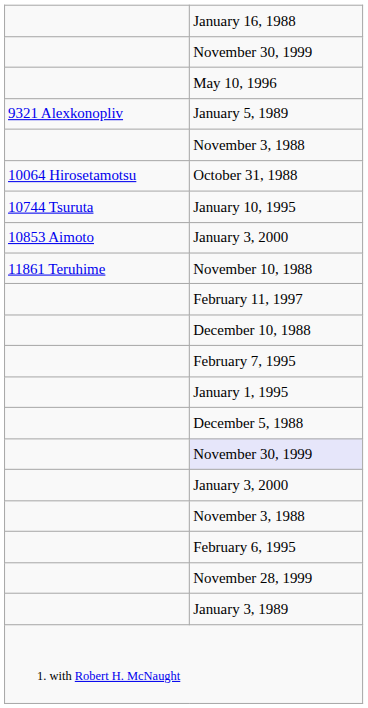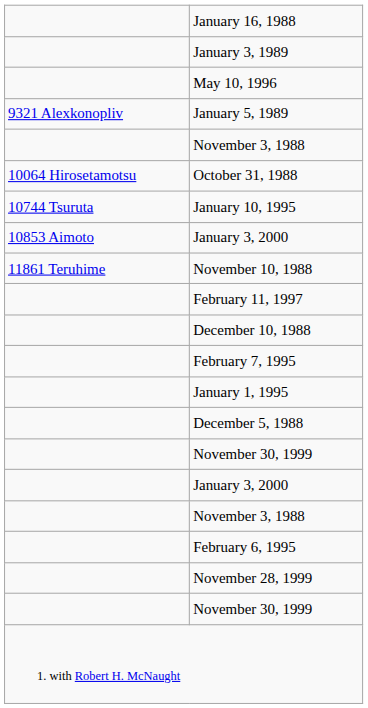row 2 | column 2: November 30, 1999 -> January 3, 1989
row 15 | column 2: lavender background -> no background
row 20 | column 2: January 3, 1989 -> November 30, 1999
